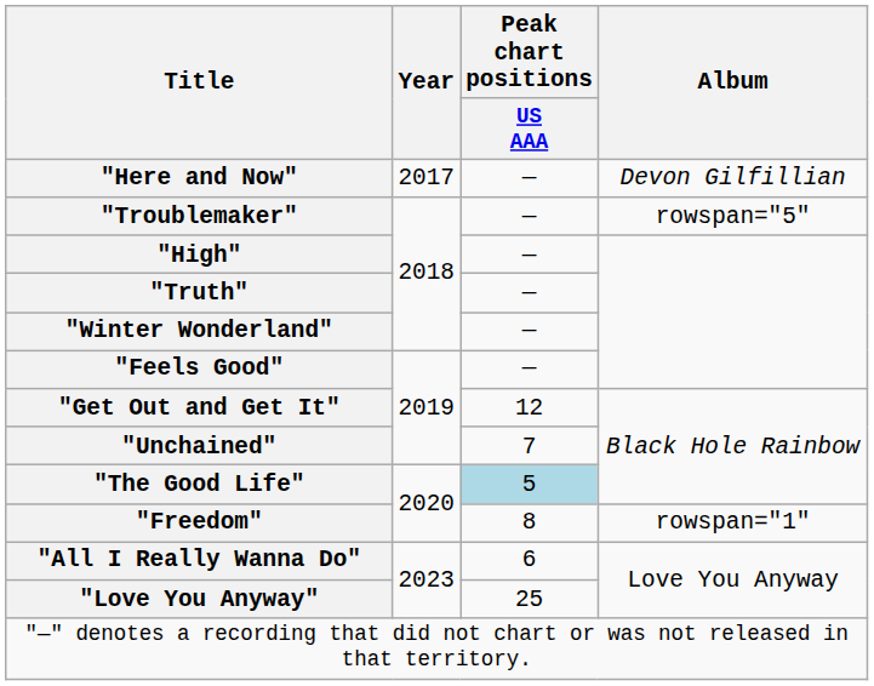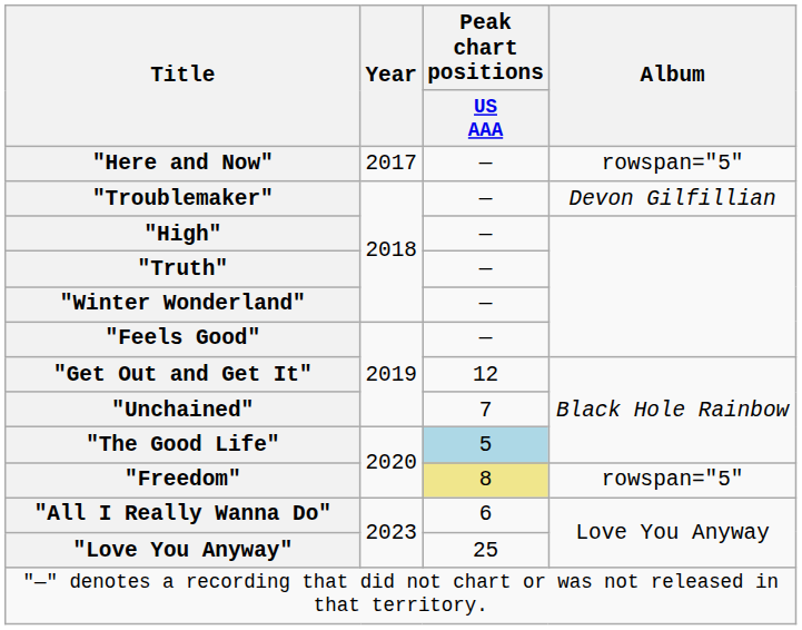"Here and Now" | Album: Devon Gilfillian -> rowspan="5"
"Troublemaker" | Album: rowspan="5" -> Devon Gilfillian
"Freedom" | Peak chart positions / US AAA: no background -> khaki background
"Freedom" | Album: rowspan="1" -> rowspan="5"
